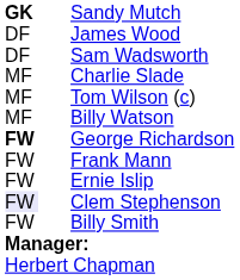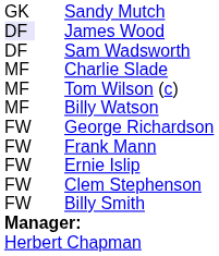Sandy Mutch | column 1: bold -> normal
James Wood | column 1: no background -> lavender background
George Richardson | column 1: bold -> normal
Clem Stephenson | column 1: lavender background -> no background
